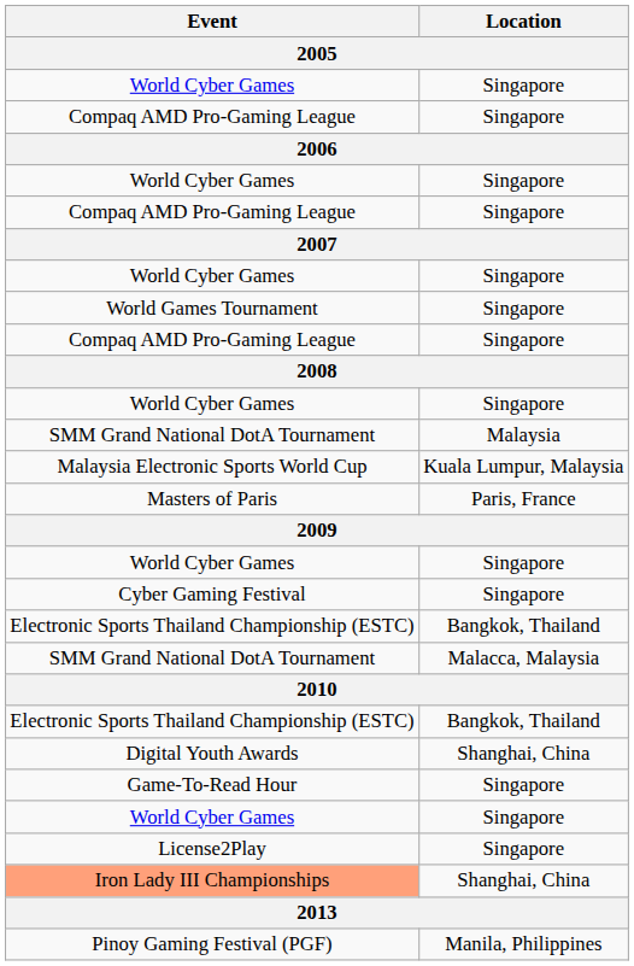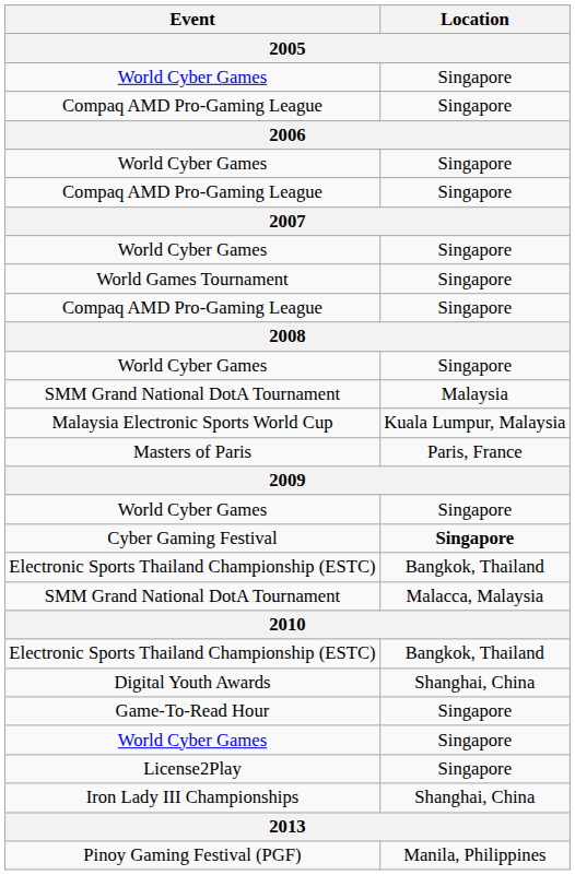Cyber Gaming Festival | Location: normal -> bold
Iron Lady III Championships | Event: lightsalmon background -> no background
